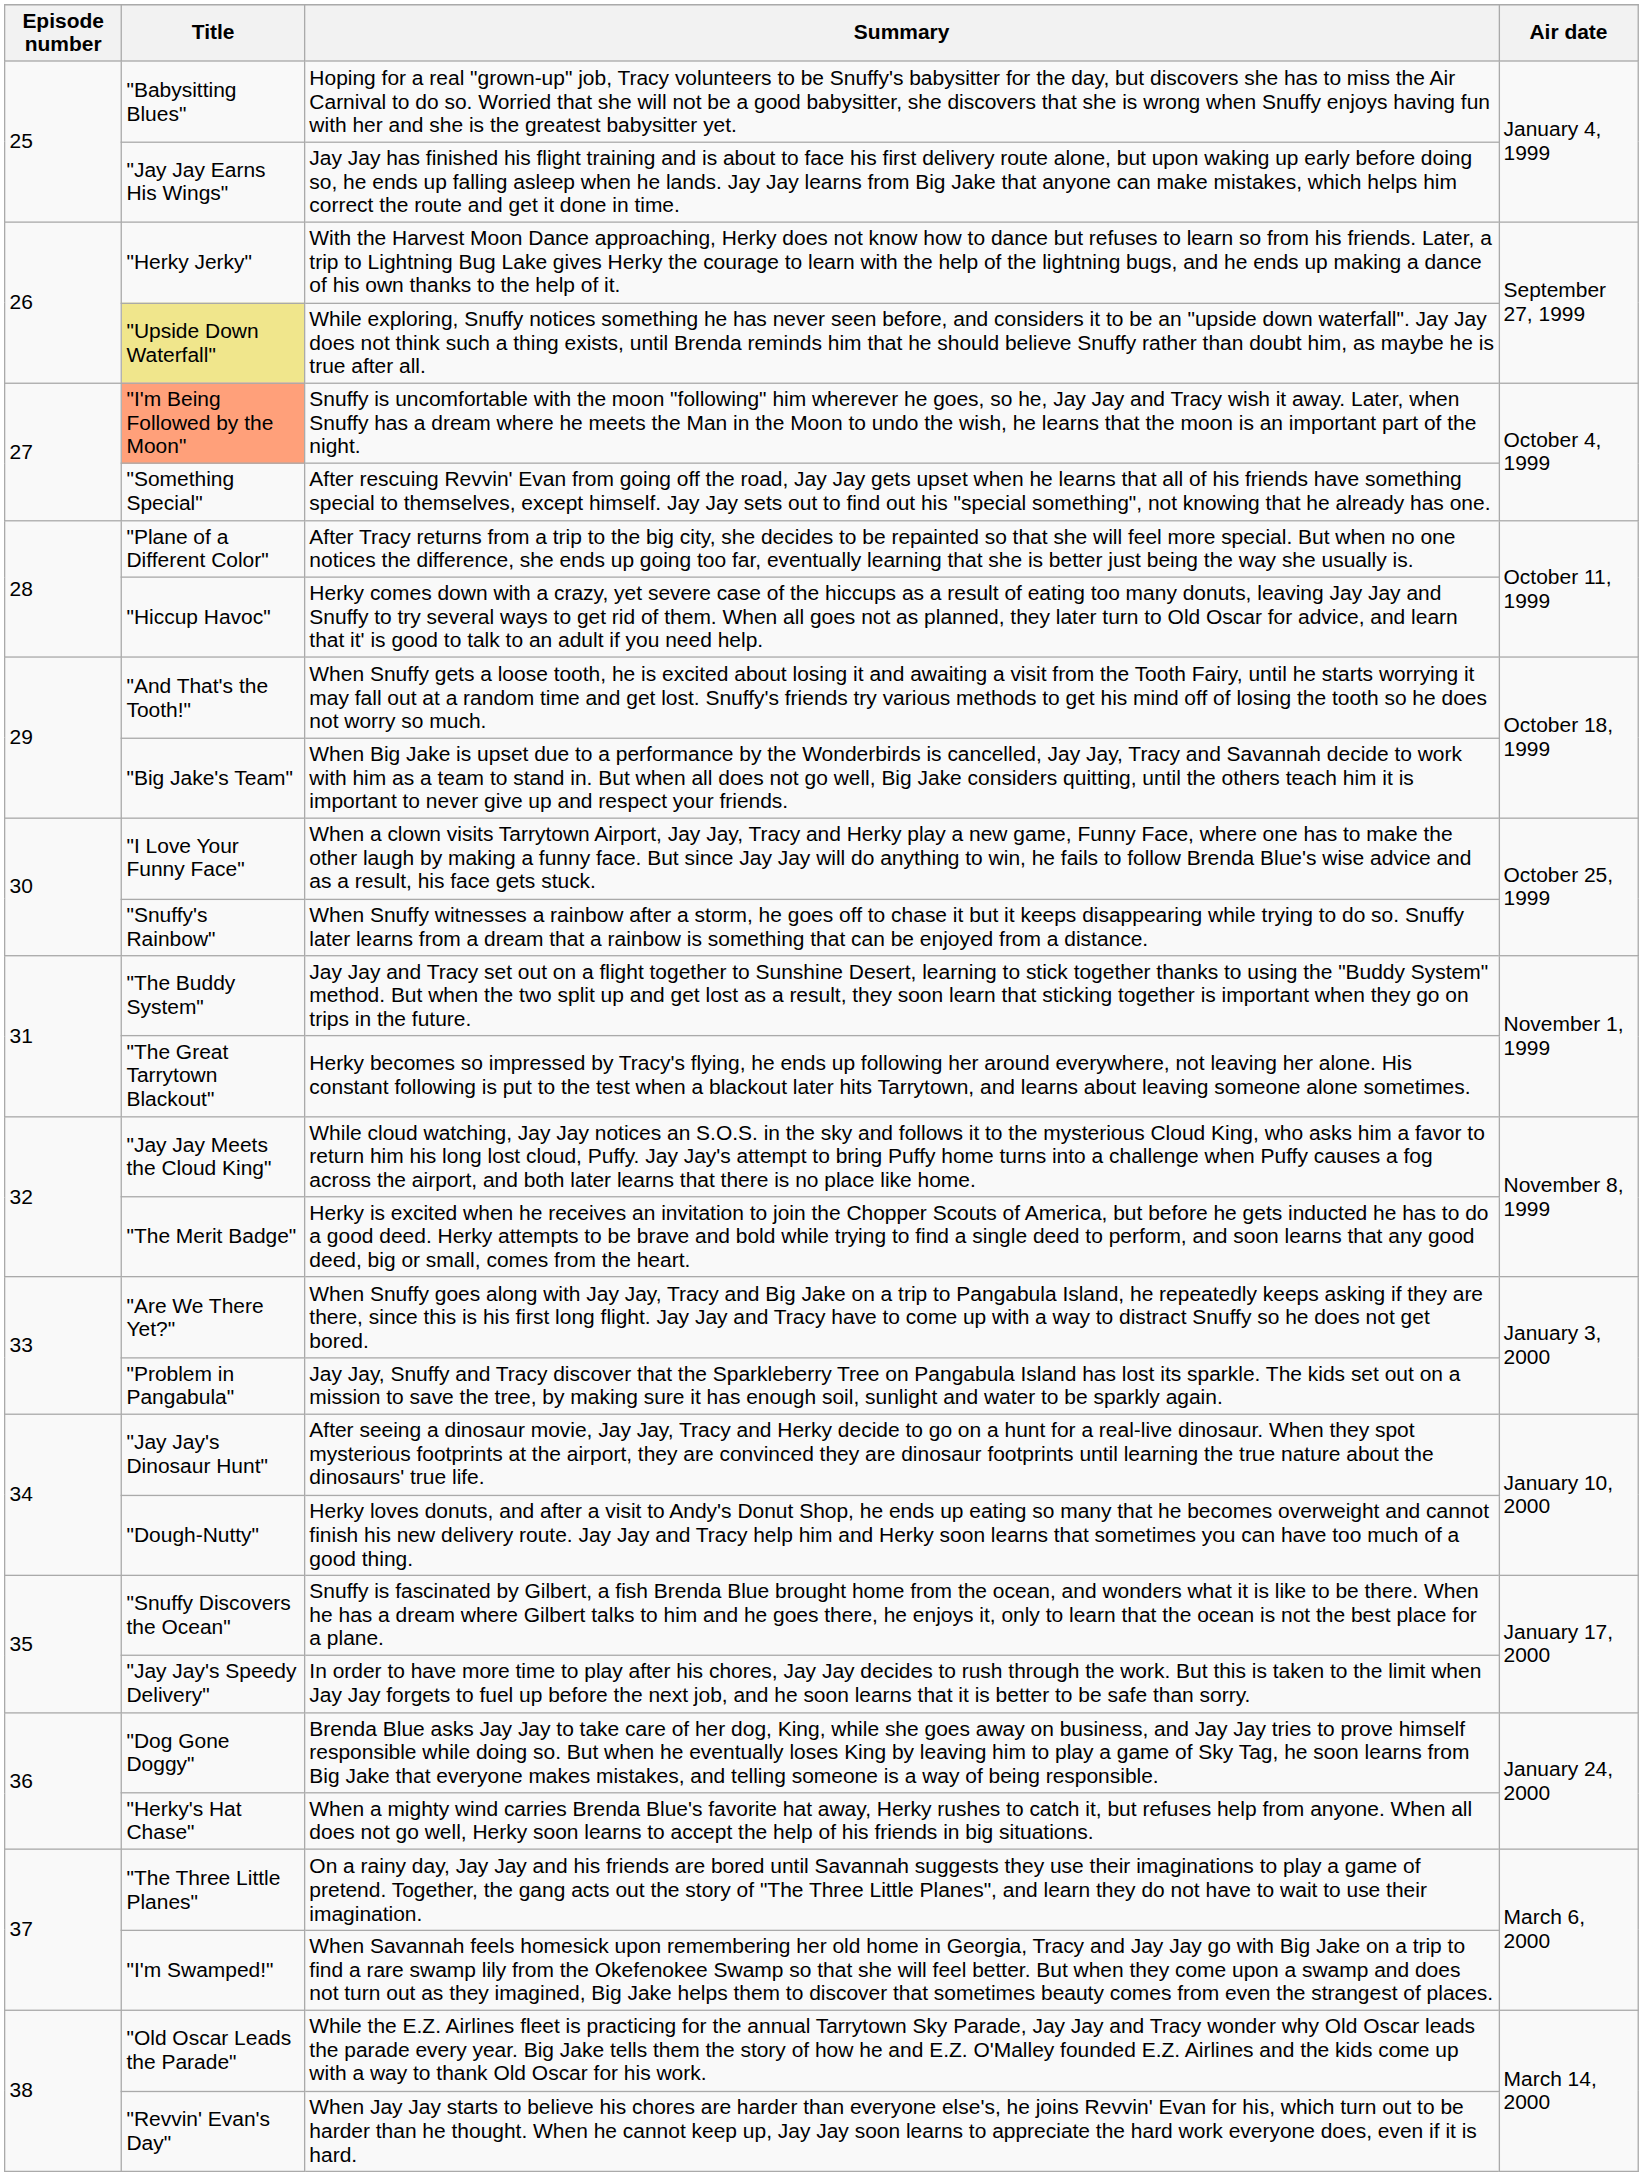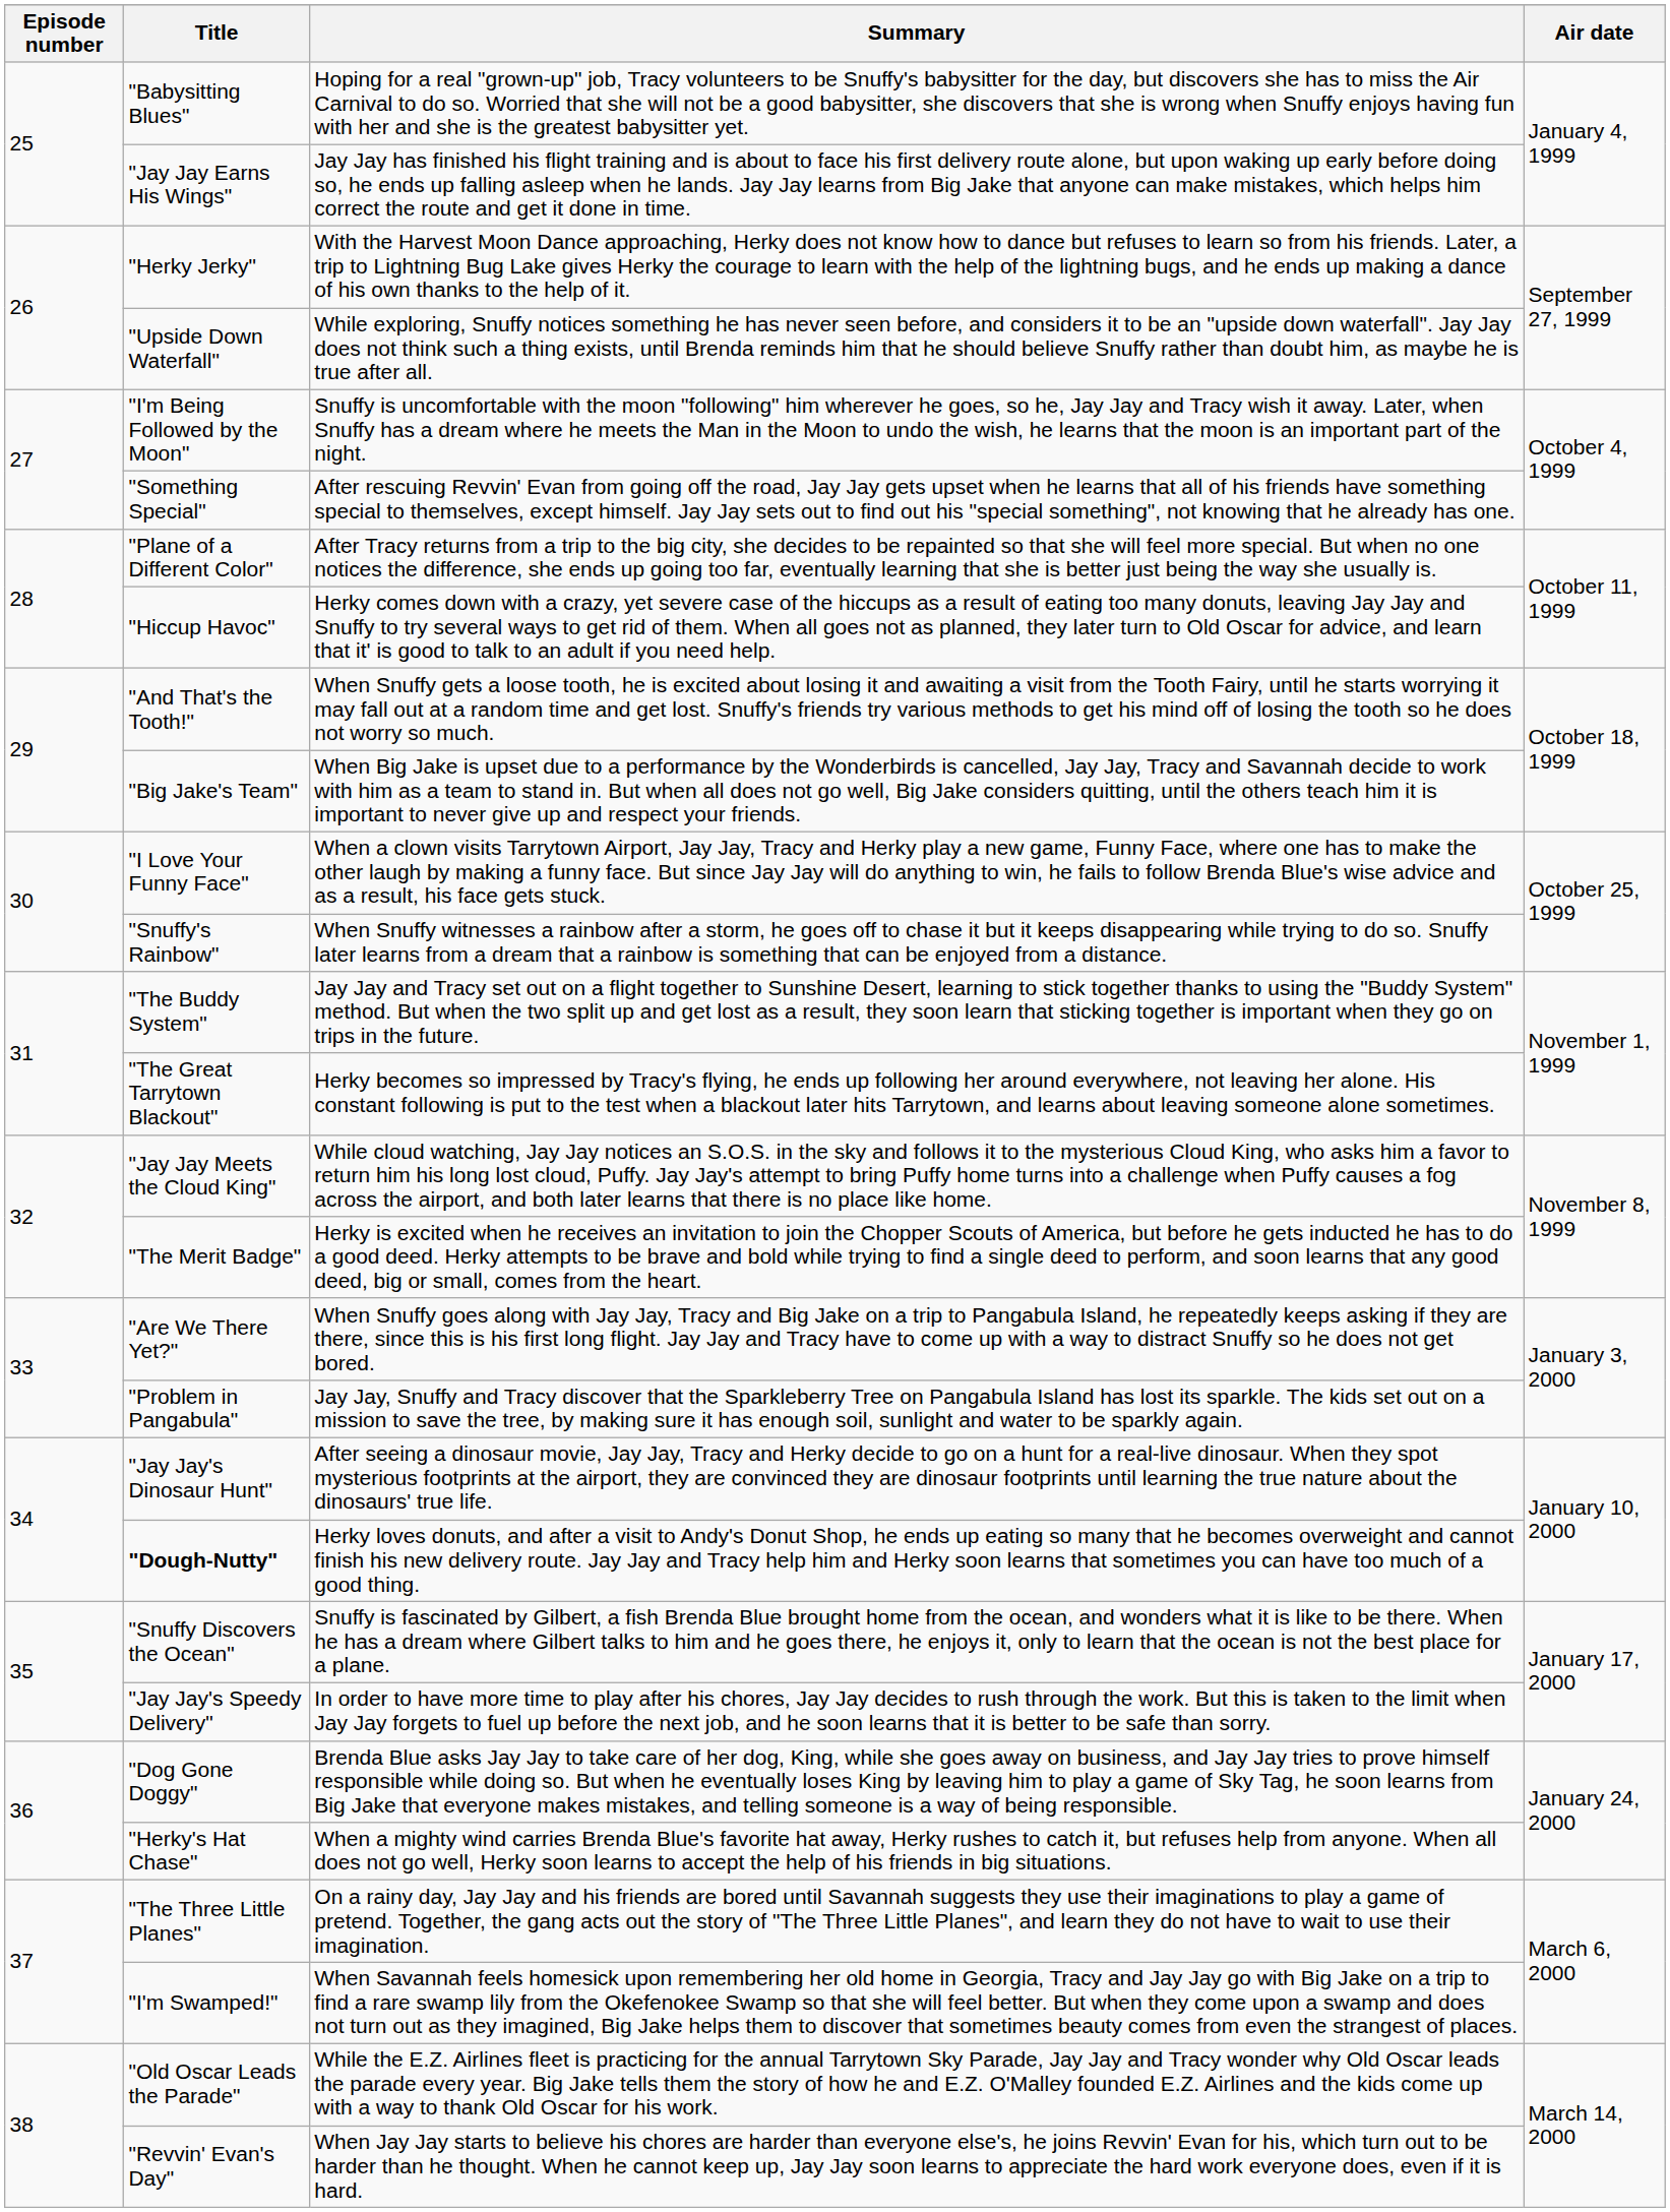"Upside Down Waterfall" | Title: khaki background -> no background
"I'm Being Followed by the Moon" | Title: lightsalmon background -> no background
"Dough-Nutty" | Title: normal -> bold
